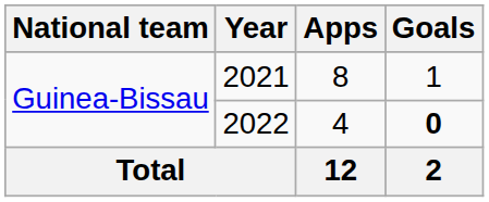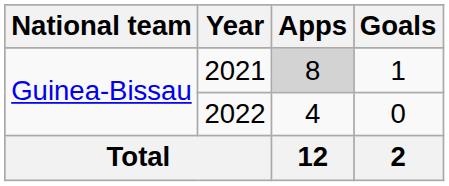2021 | Apps: no background -> lightgrey background
2022 | Goals: bold -> normal
